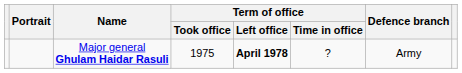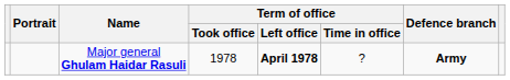Major general Ghulam Haidar Rasuli | Term of office / Took office: 1975 -> 1978
Major general Ghulam Haidar Rasuli | Defence branch: normal -> bold
